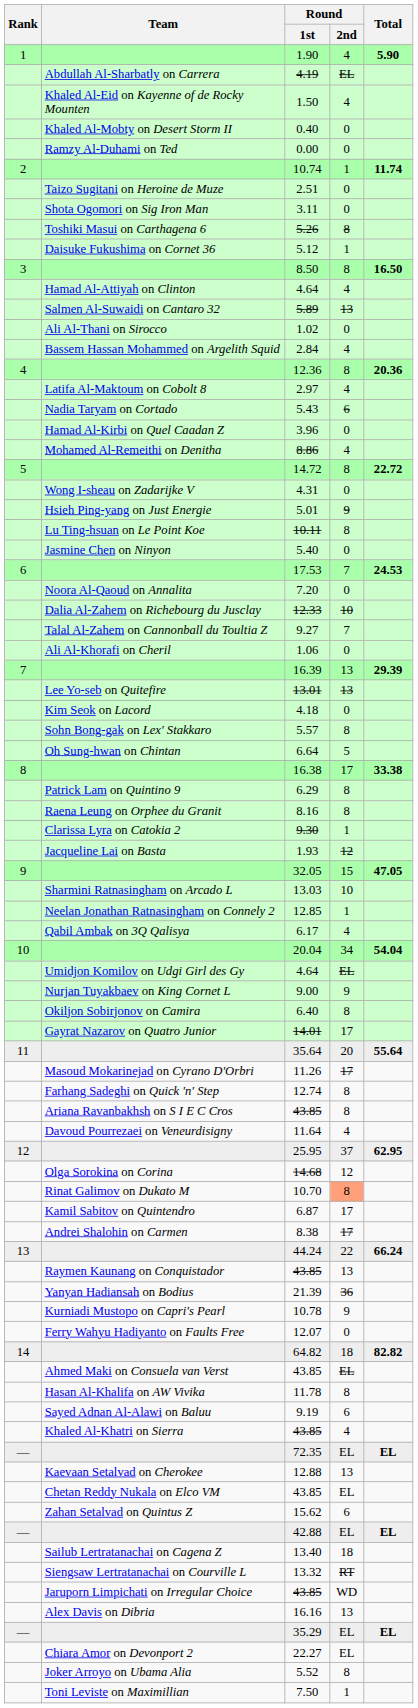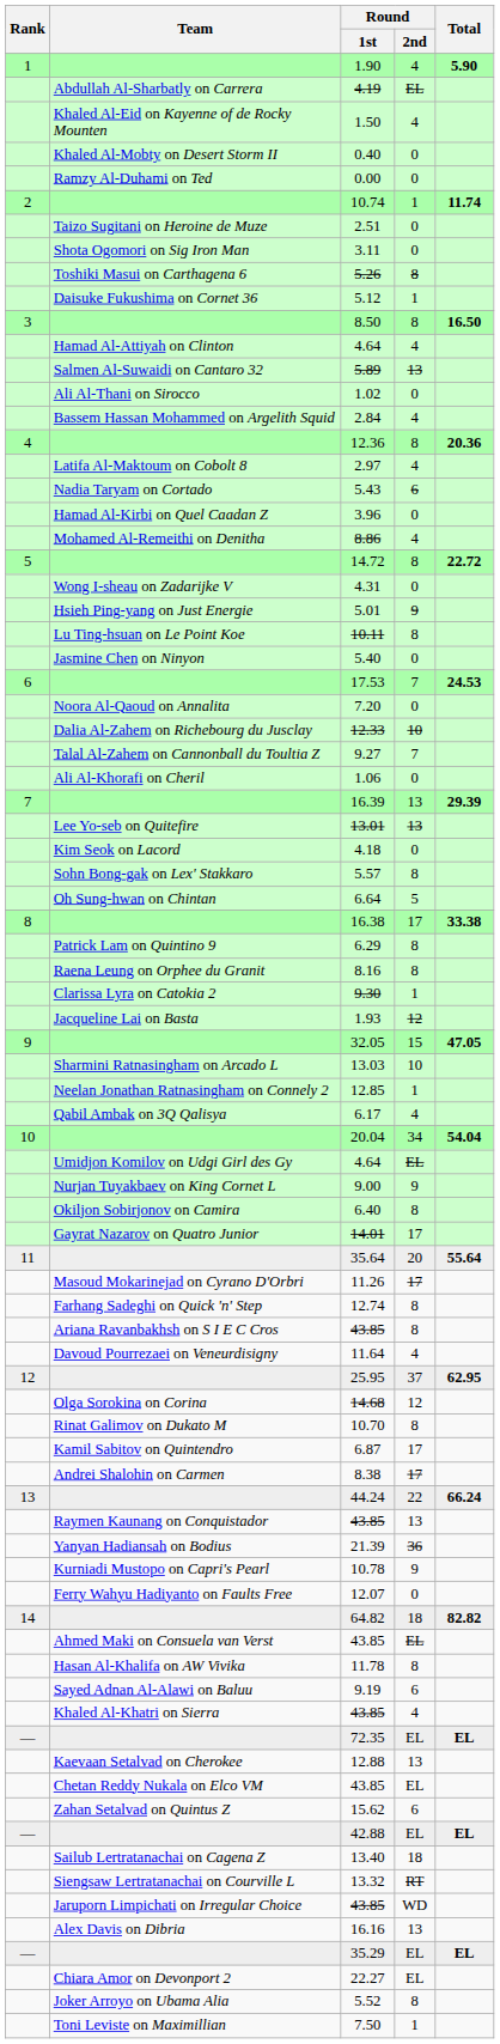10.70 | Round / 2nd: lightsalmon background -> no background
